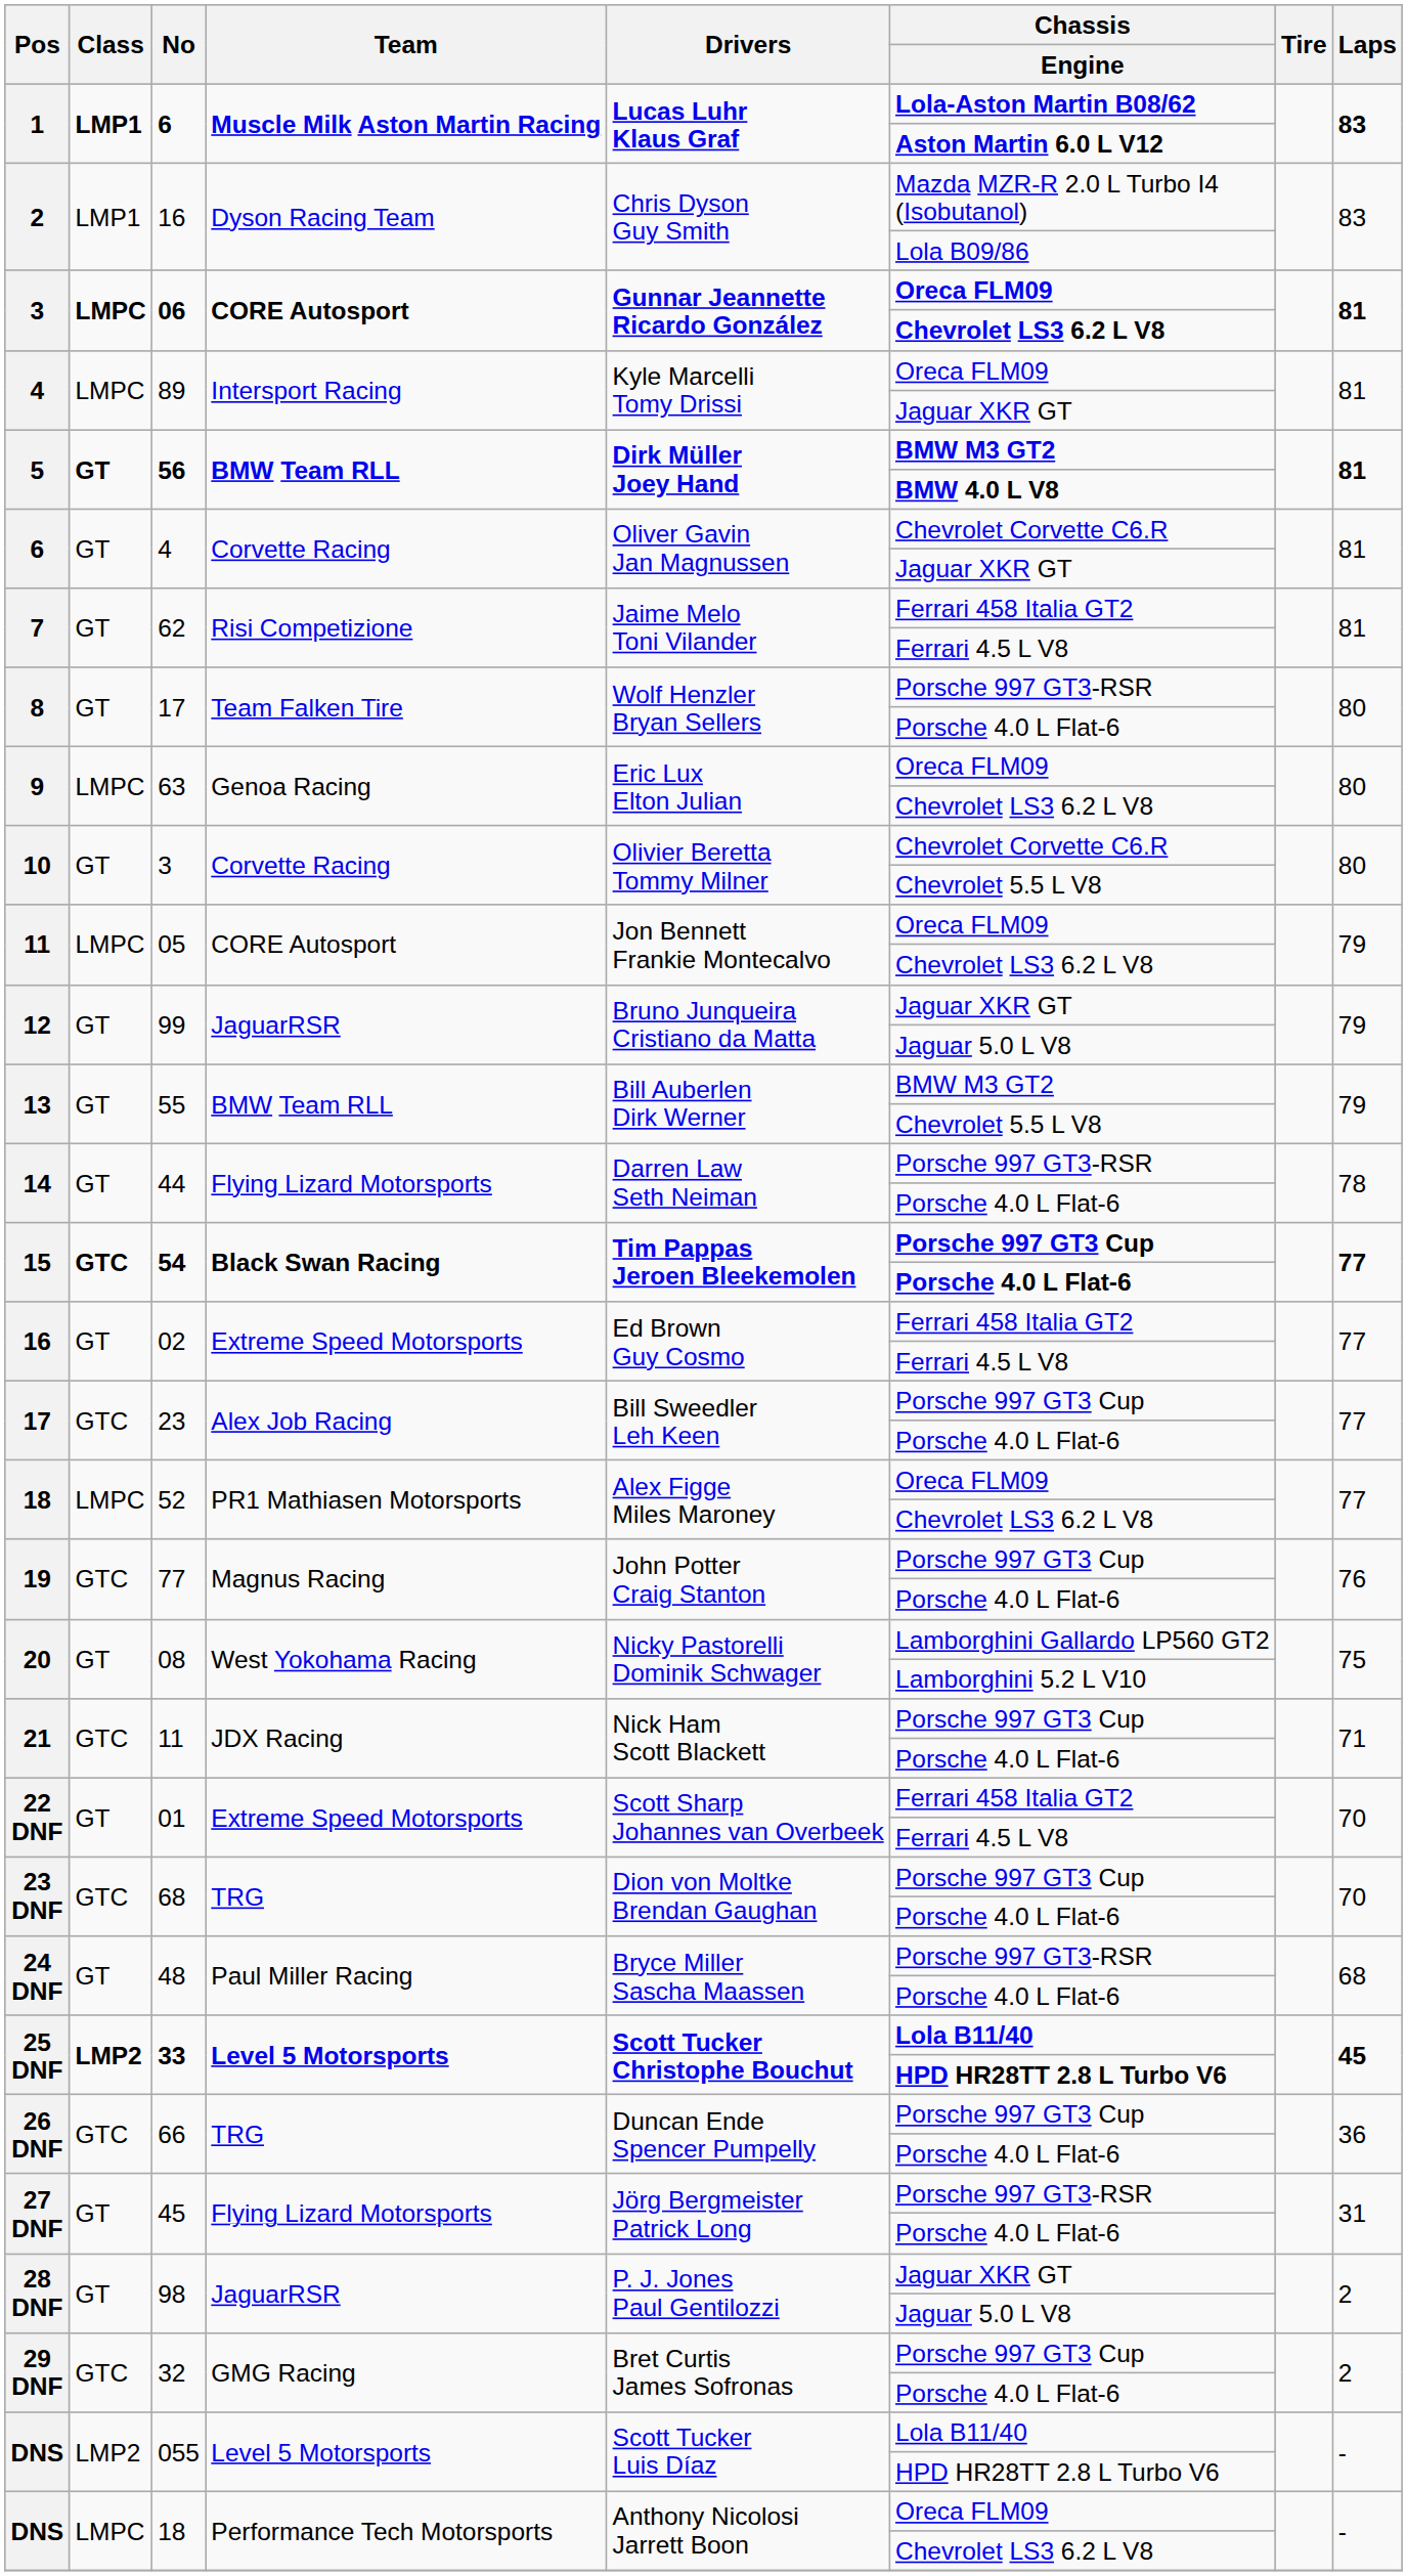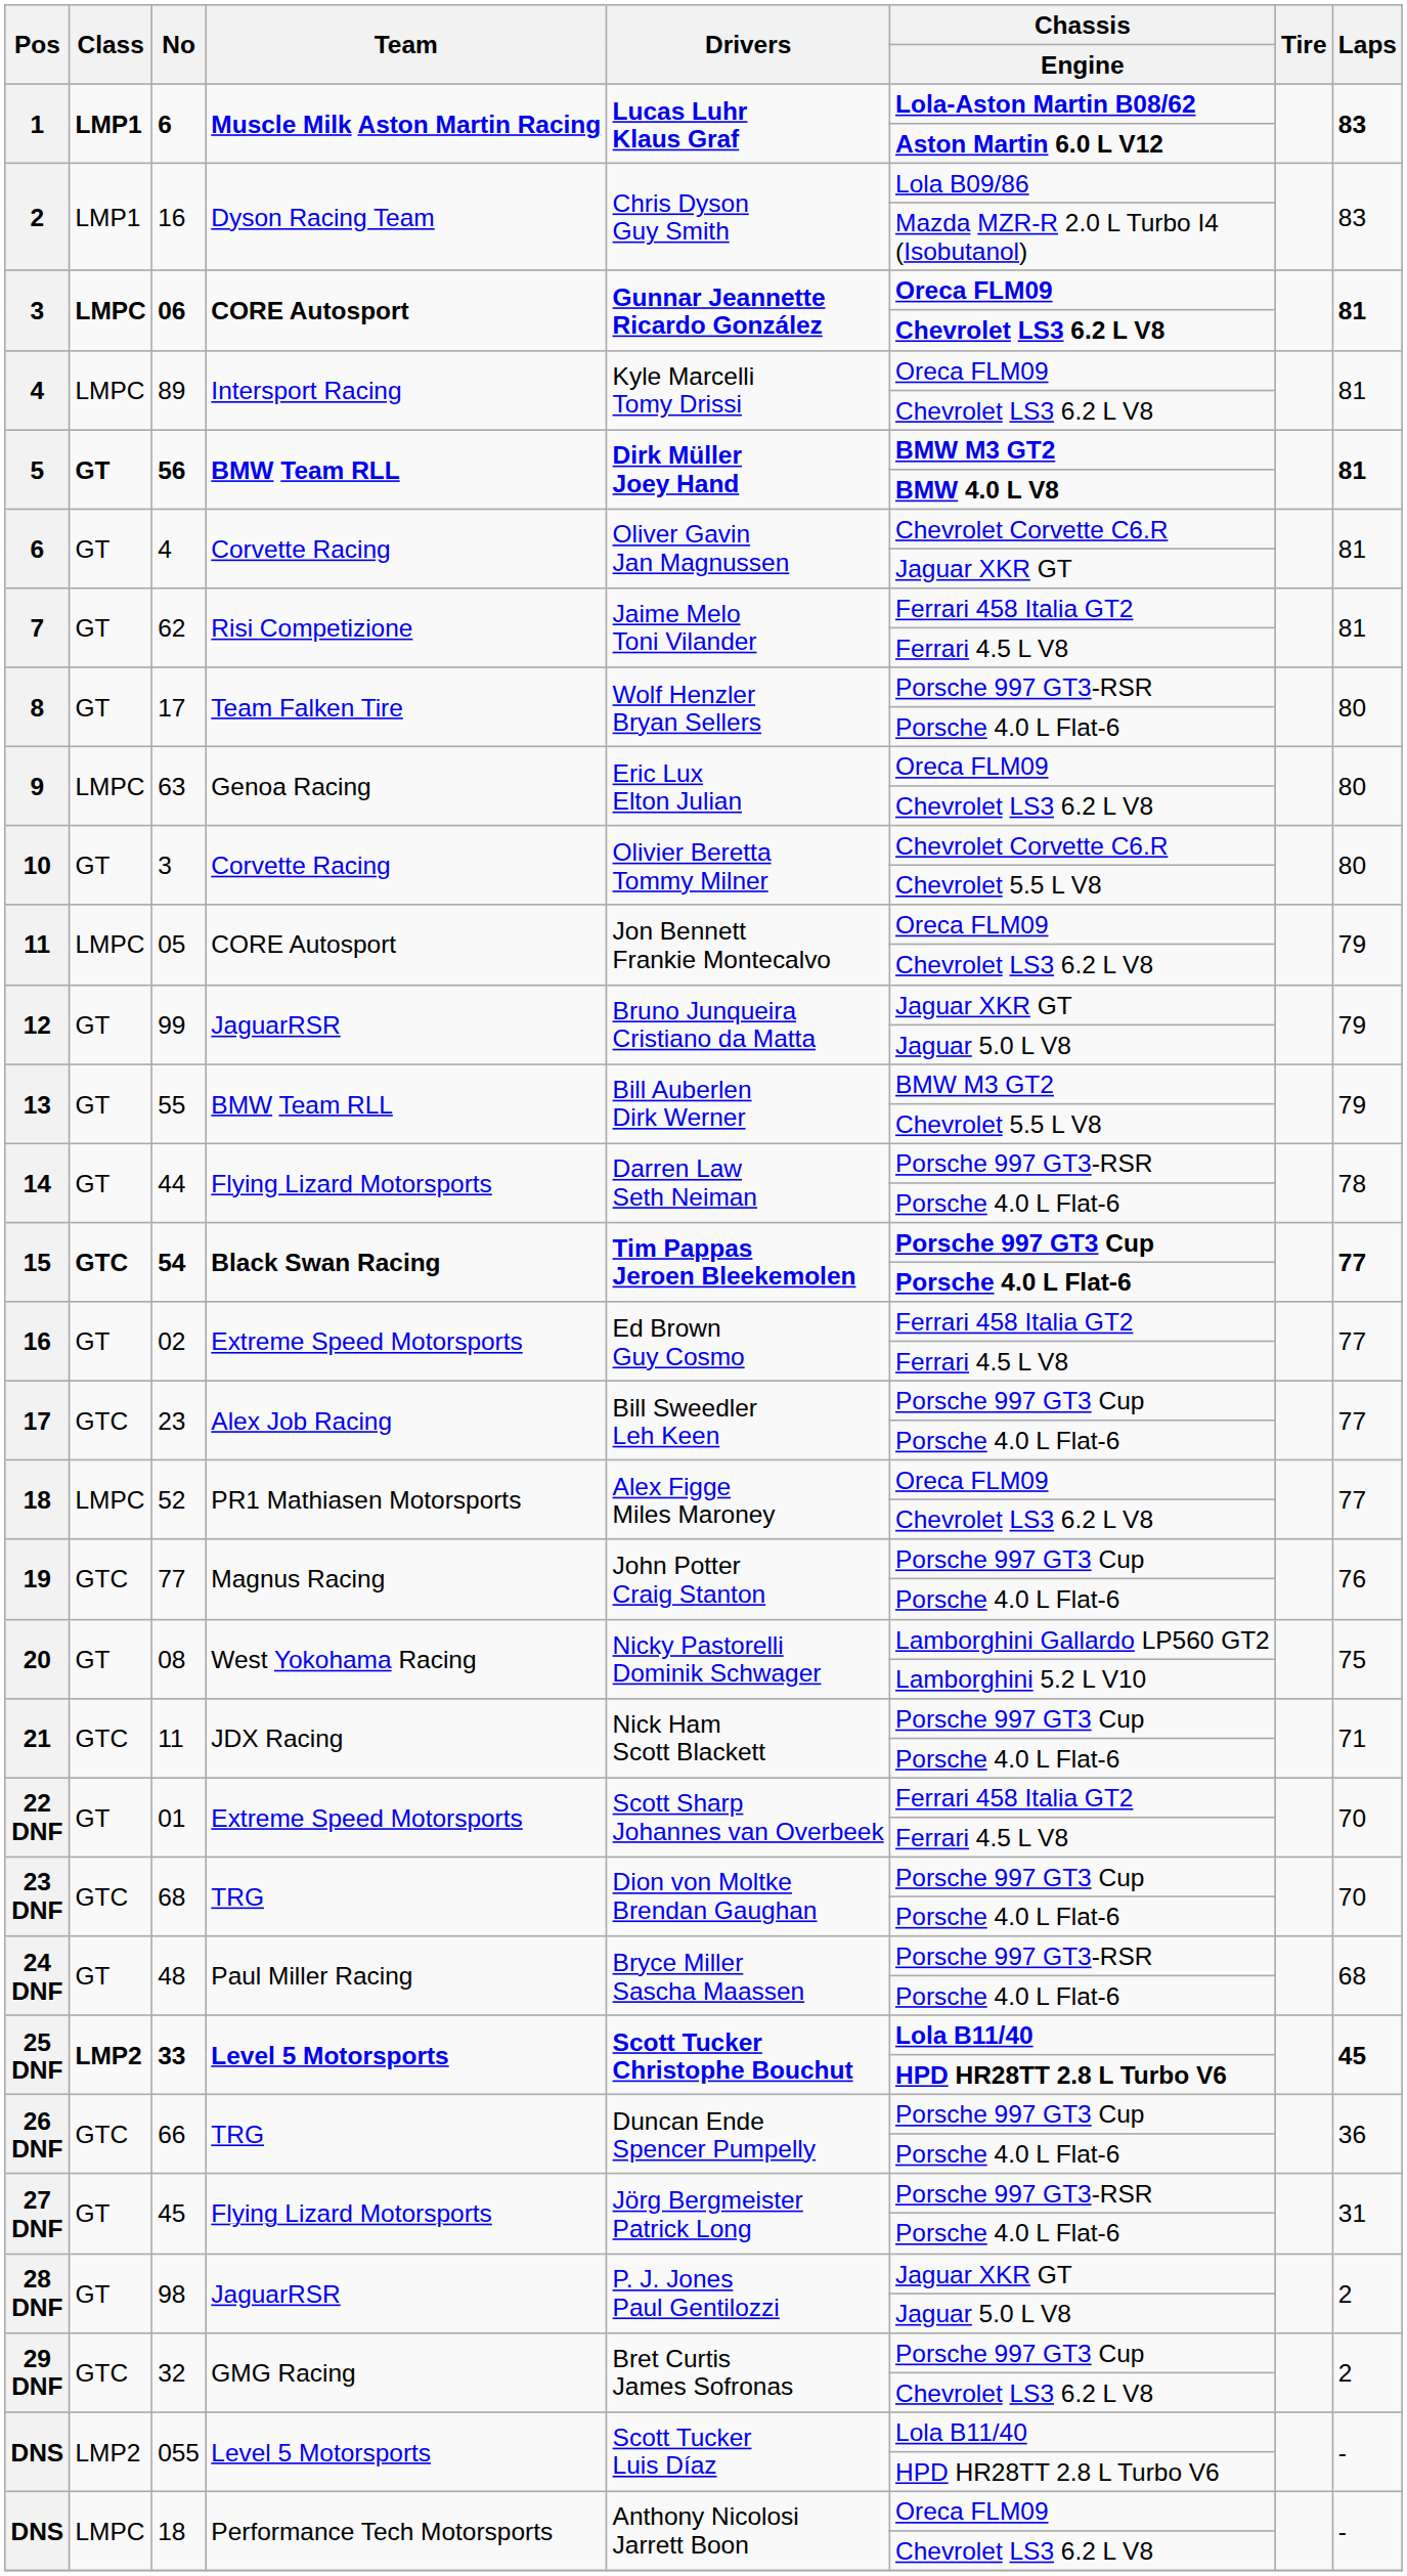row 5 | Chassis / Engine: Mazda MZR-R 2.0 L Turbo I4 (Isobutanol) -> Lola B09/86
row 6 | Chassis / Engine: Lola B09/86 -> Mazda MZR-R 2.0 L Turbo I4 (Isobutanol)
row 10 | Chassis / Engine: Jaguar XKR GT -> Chevrolet LS3 6.2 L V8
row 60 | Chassis / Engine: Porsche 4.0 L Flat-6 -> Chevrolet LS3 6.2 L V8
